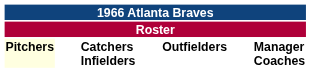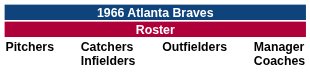Pitchers | column 1: lightyellow background -> no background
